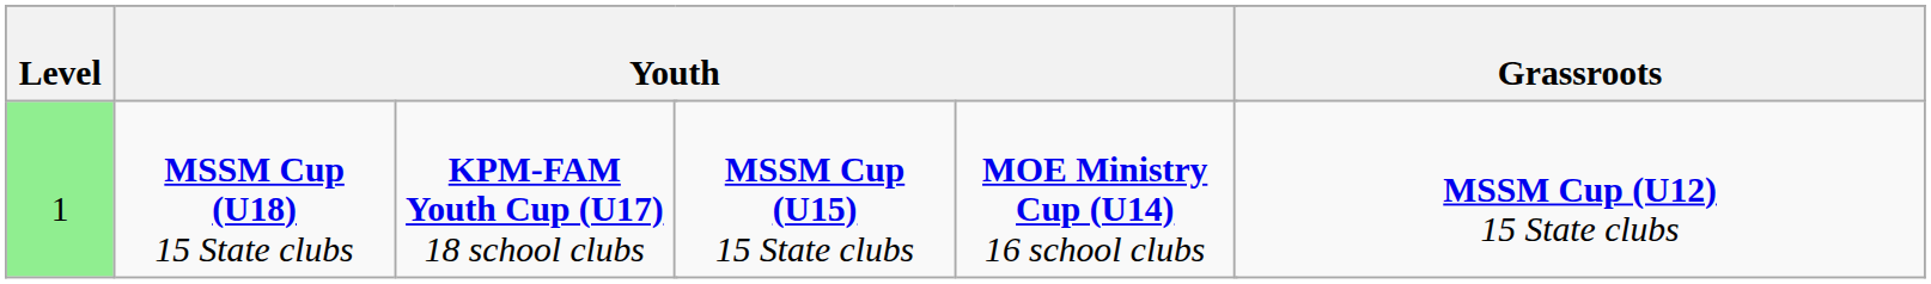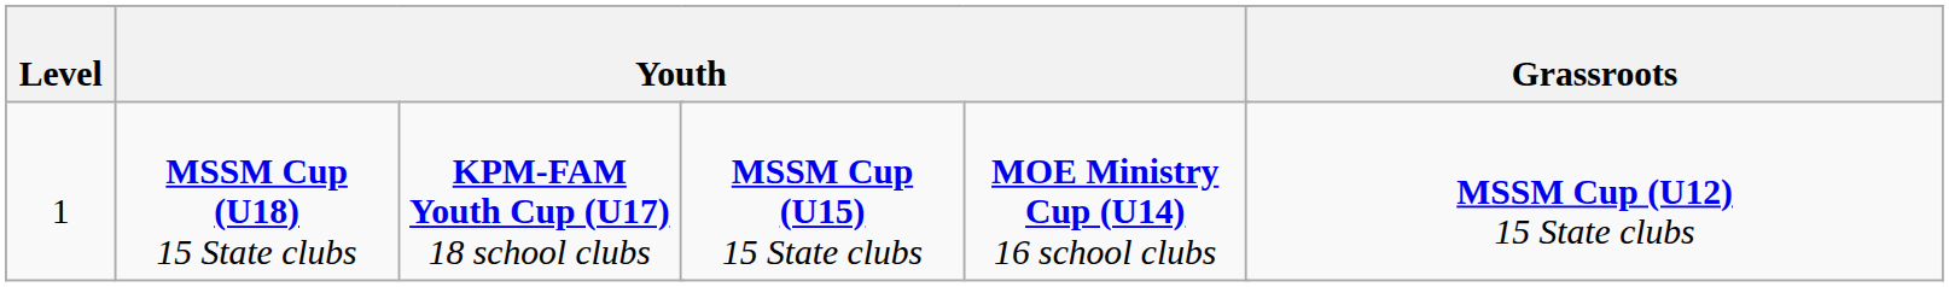MSSM Cup (U18) 15 State clubs | Level: lightgreen background -> no background
